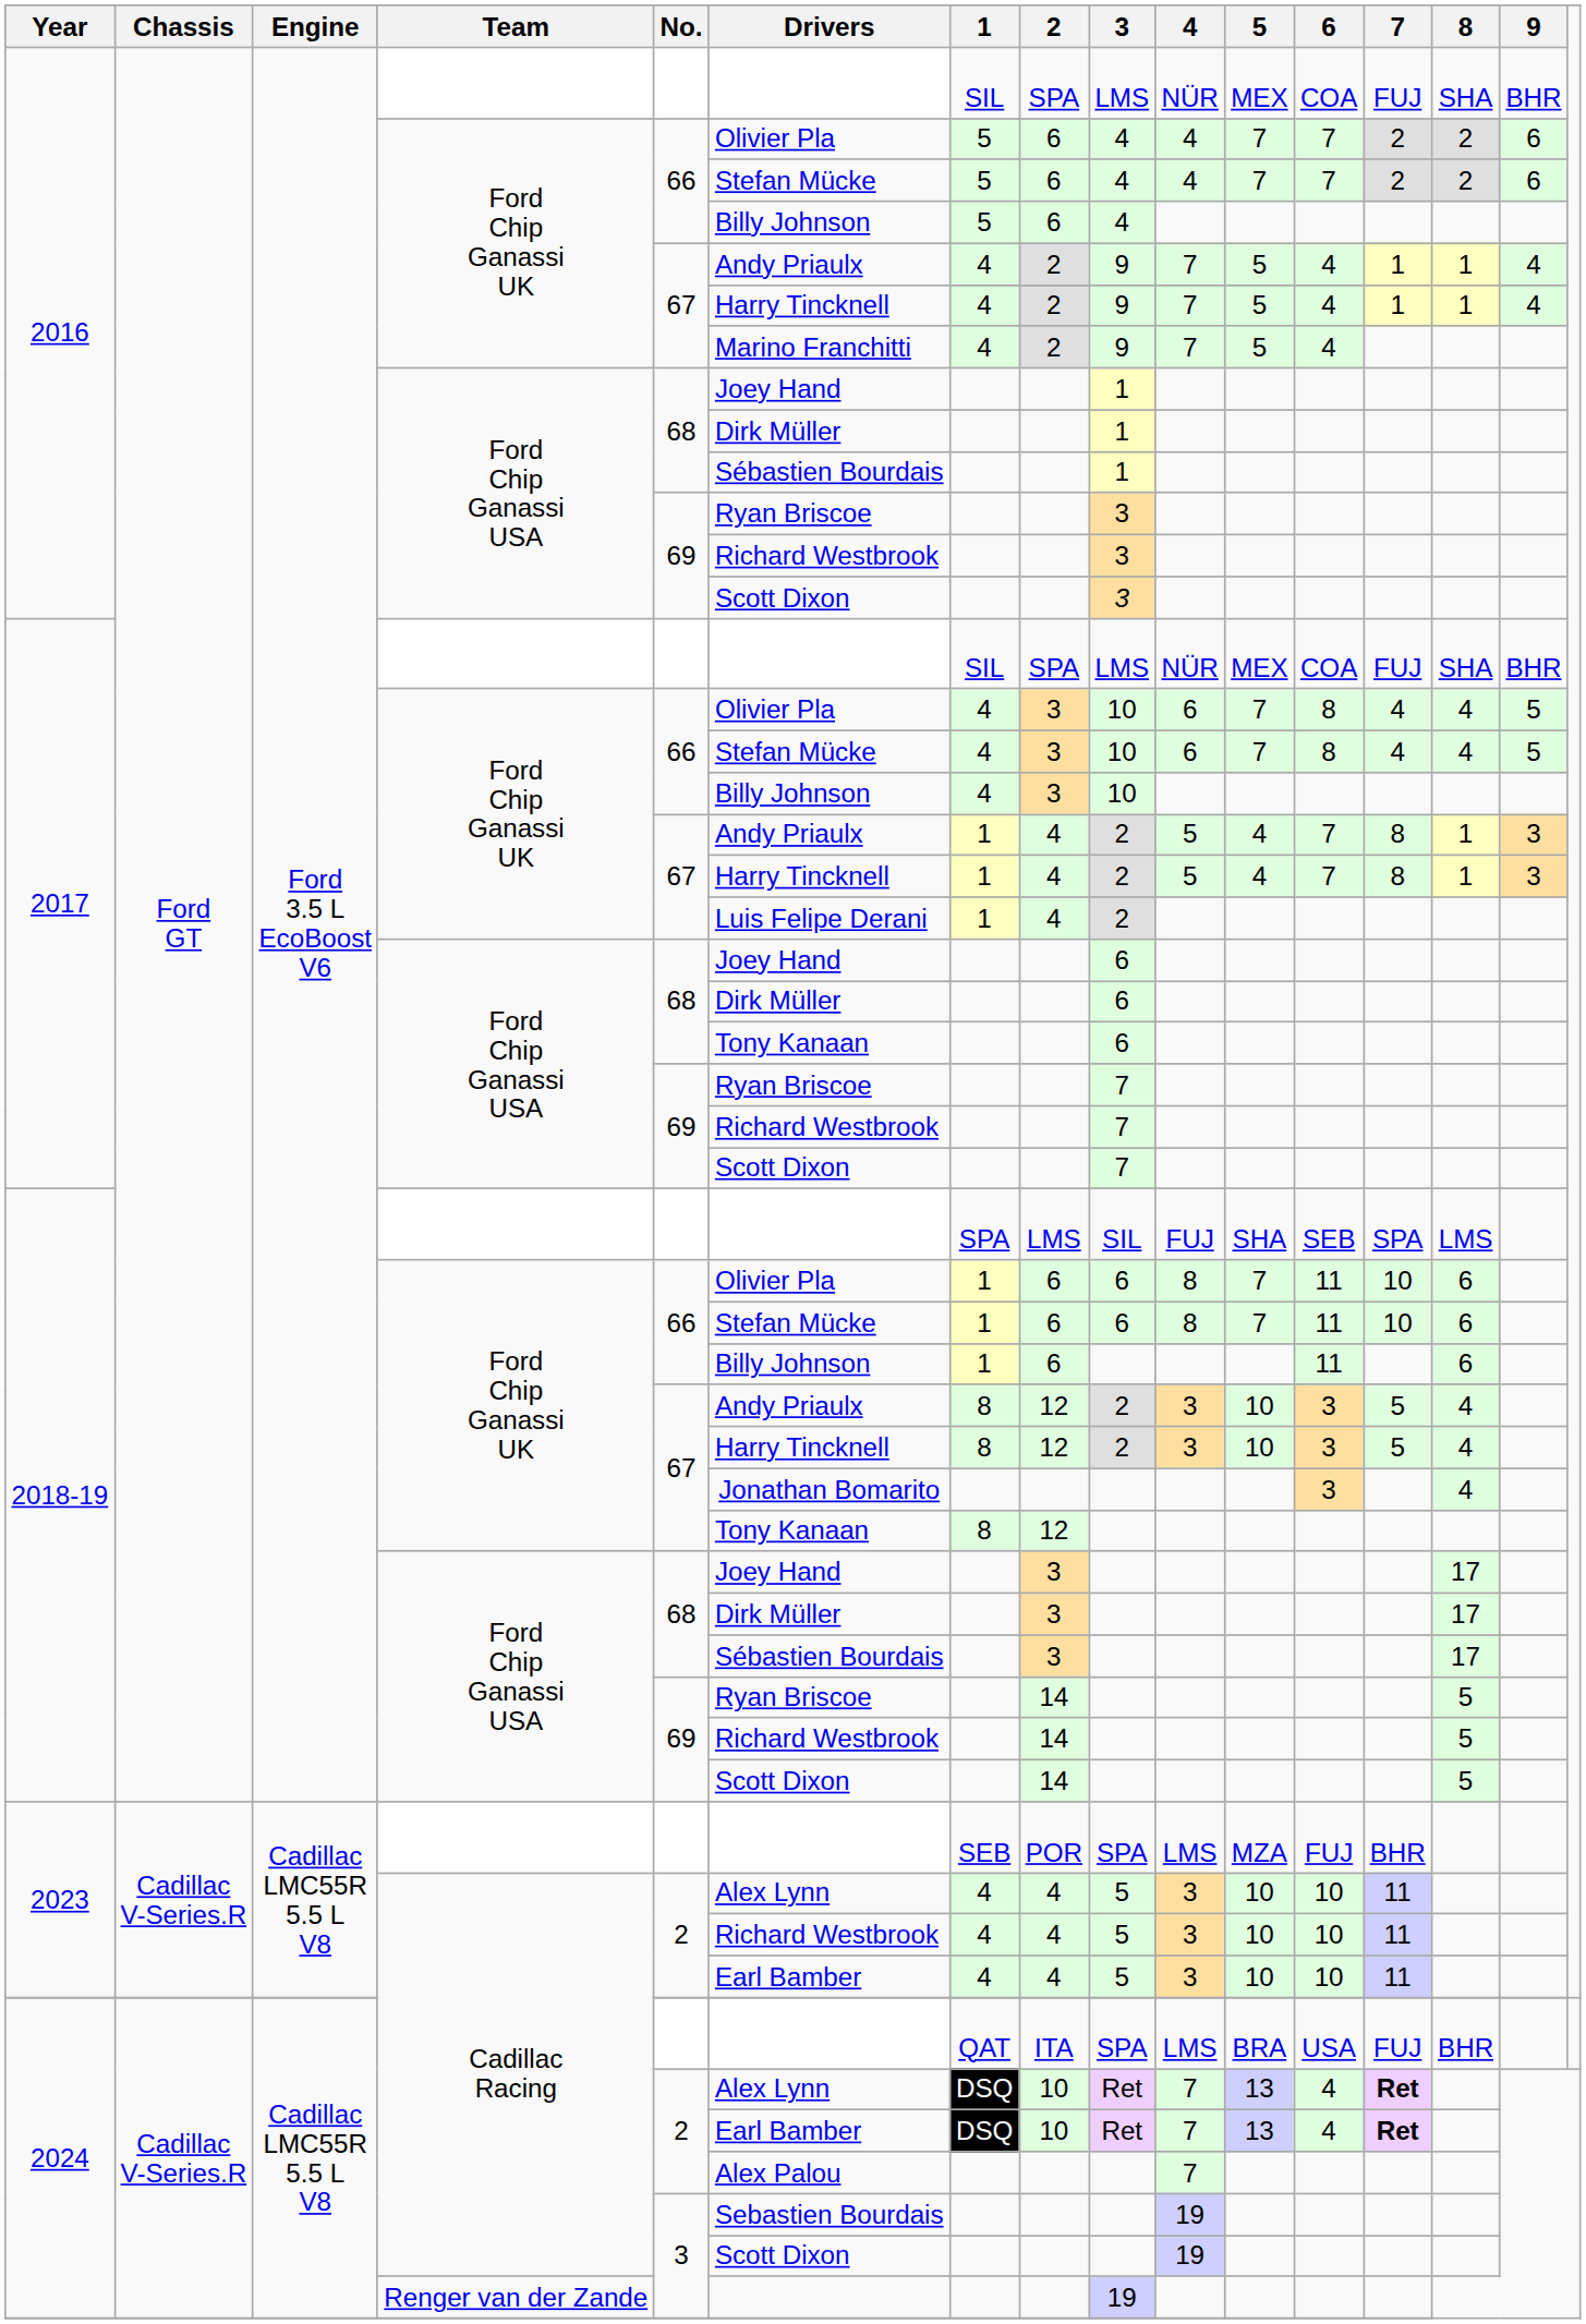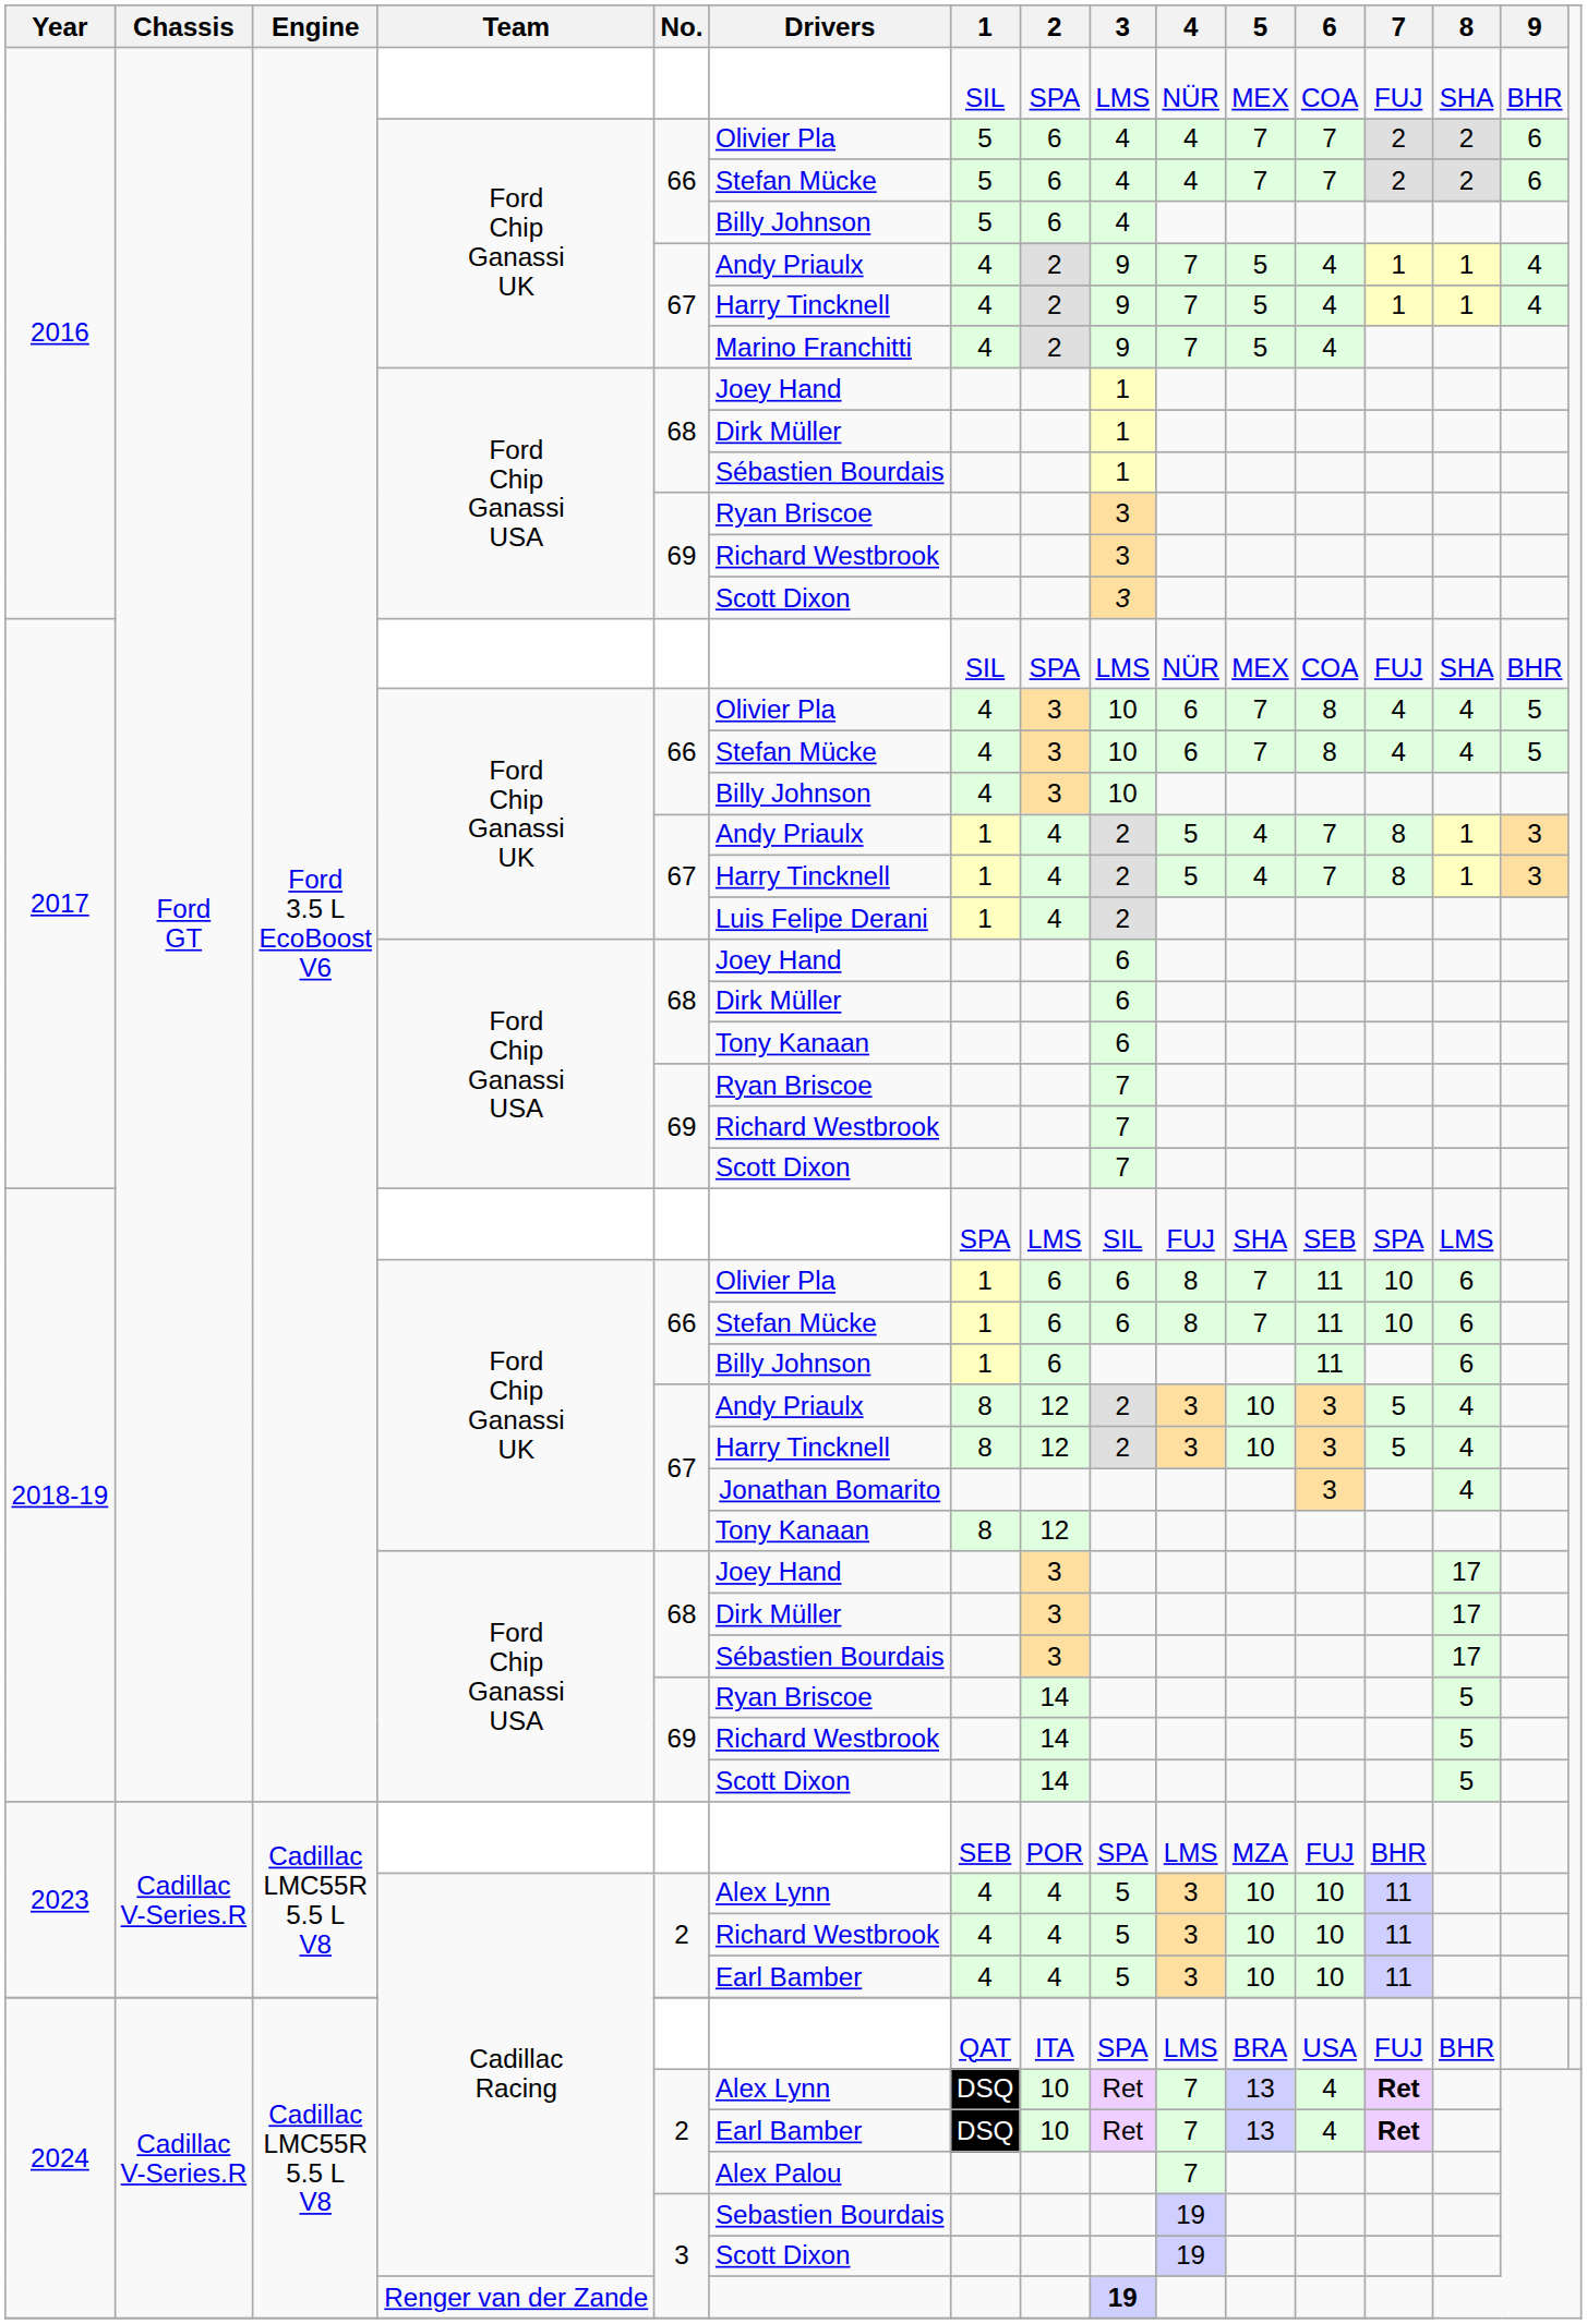2024 / Renger van der Zande | 3: normal -> bold
